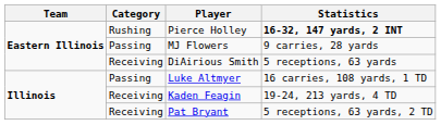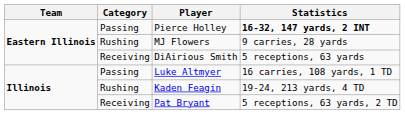Pierce Holley | Category: Rushing -> Passing
MJ Flowers | Category: Passing -> Rushing
Kaden Feagin | Category: Receiving -> Rushing
